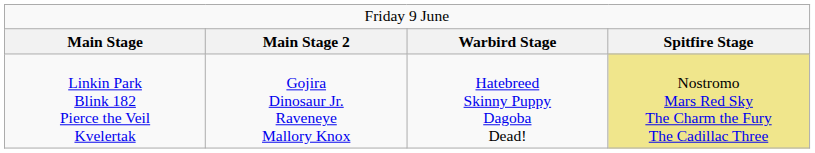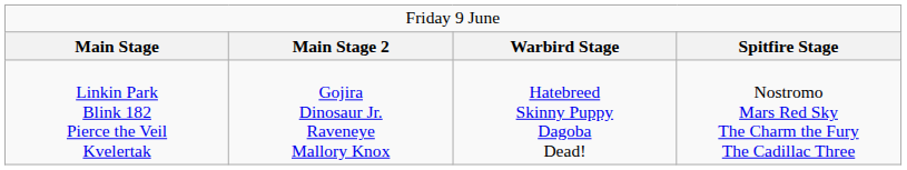Linkin Park Blink 182 Pierce the Veil Kvelertak | column 4: khaki background -> no background
